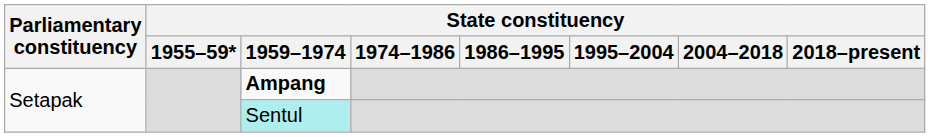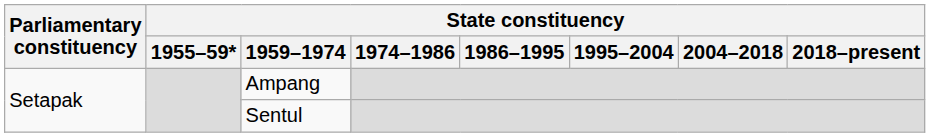Ampang | State constituency / 1959–1974: bold -> normal
Sentul | State constituency / 1959–1974: paleturquoise background -> no background
